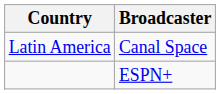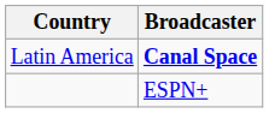Latin America | Broadcaster: normal -> bold
